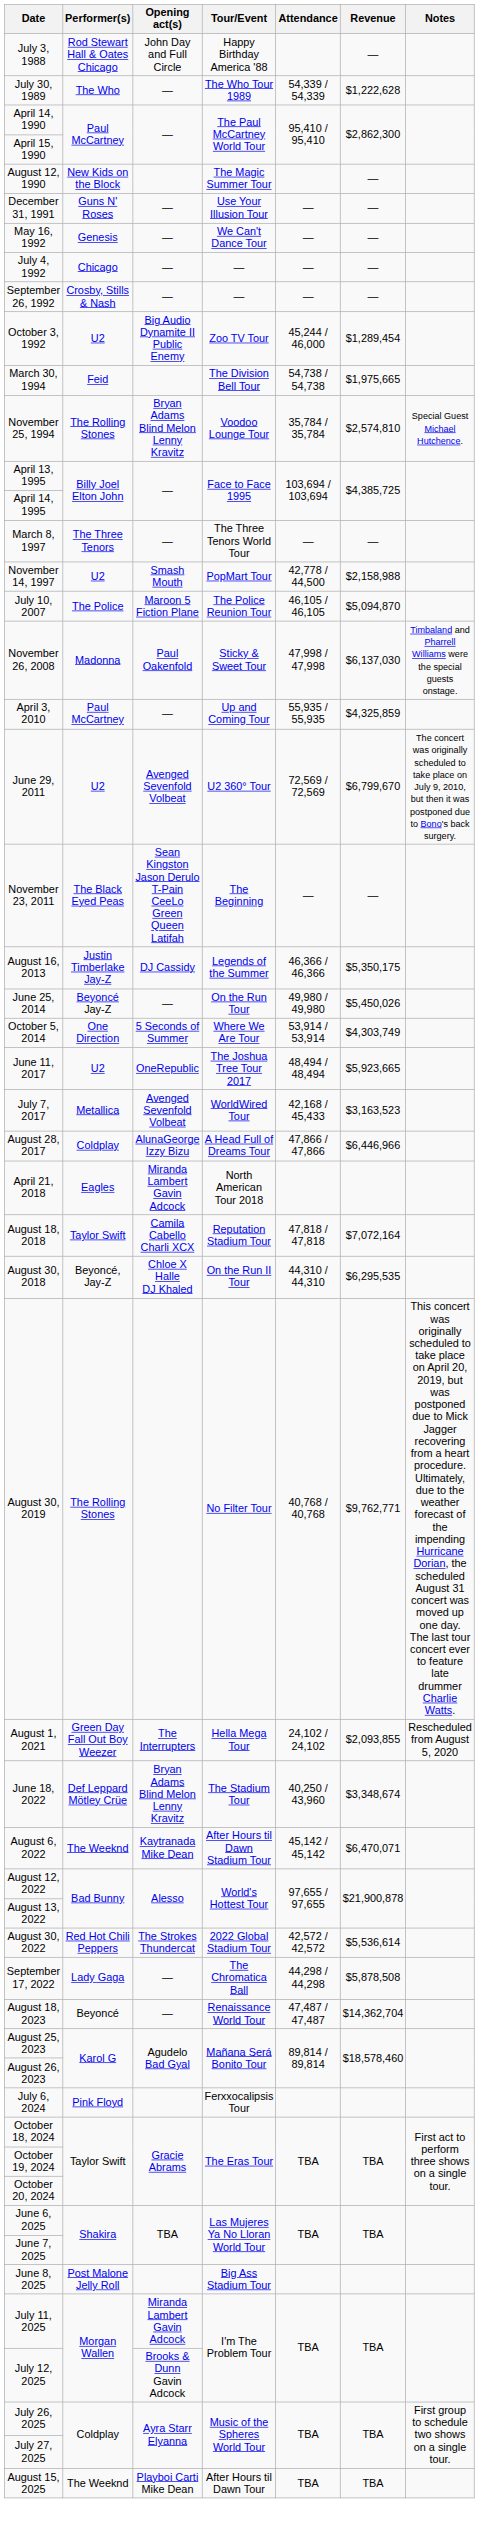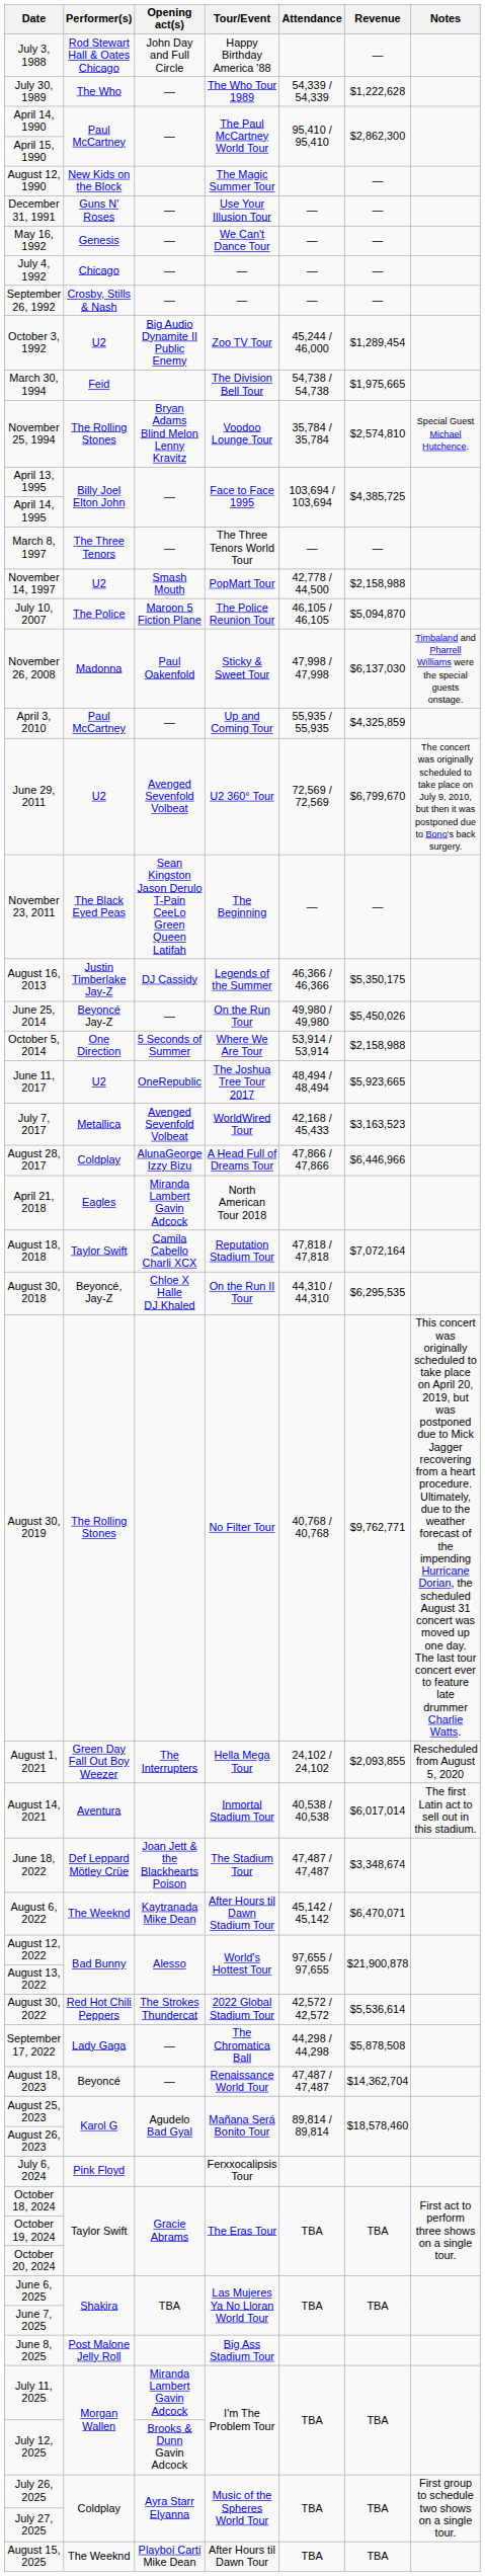October 5, 2014 | Revenue: $4,303,749 -> $2,158,988
+ row: August 14, 2021 | Aventura | Inmortal Stadium Tour | 40,538 / 40,538 | $6,017,014 | The first Latin act to sell out in this stadium.
June 18, 2022 | Opening act(s): Bryan Adams Blind Melon Lenny Kravitz -> Joan Jett & the Blackhearts Poison
June 18, 2022 | Attendance: 40,250 / 43,960 -> 47,487 / 47,487
